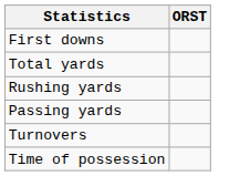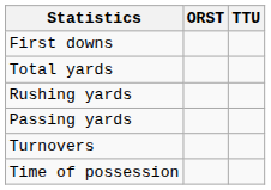+ column: TTU
